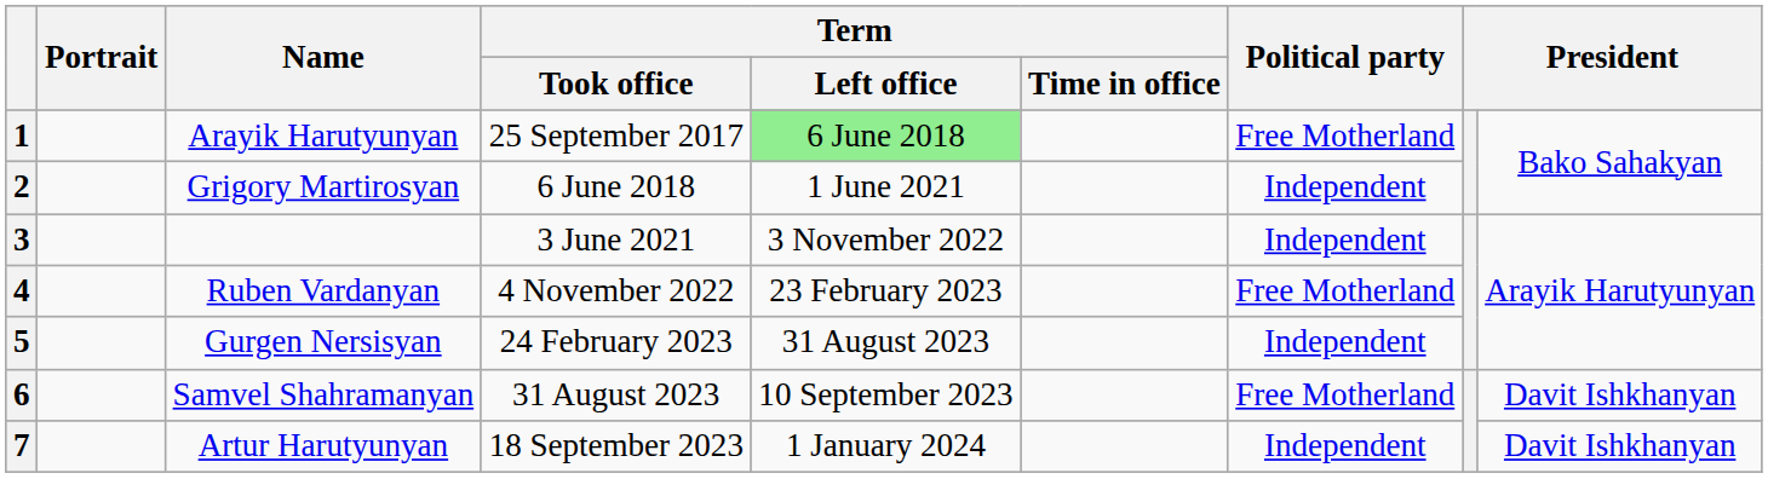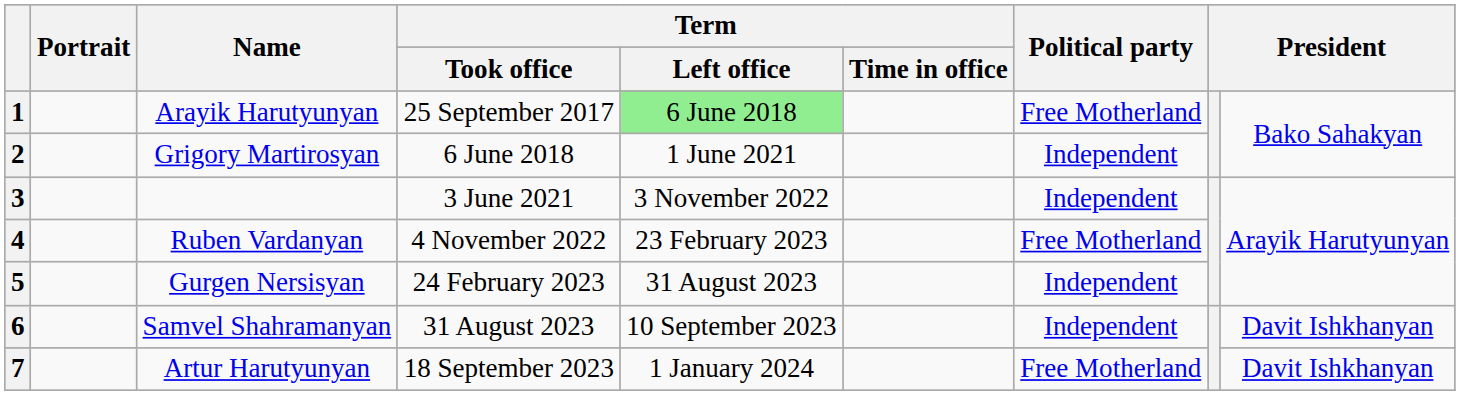6 | Political party: Free Motherland -> Independent
7 | Political party: Independent -> Free Motherland
